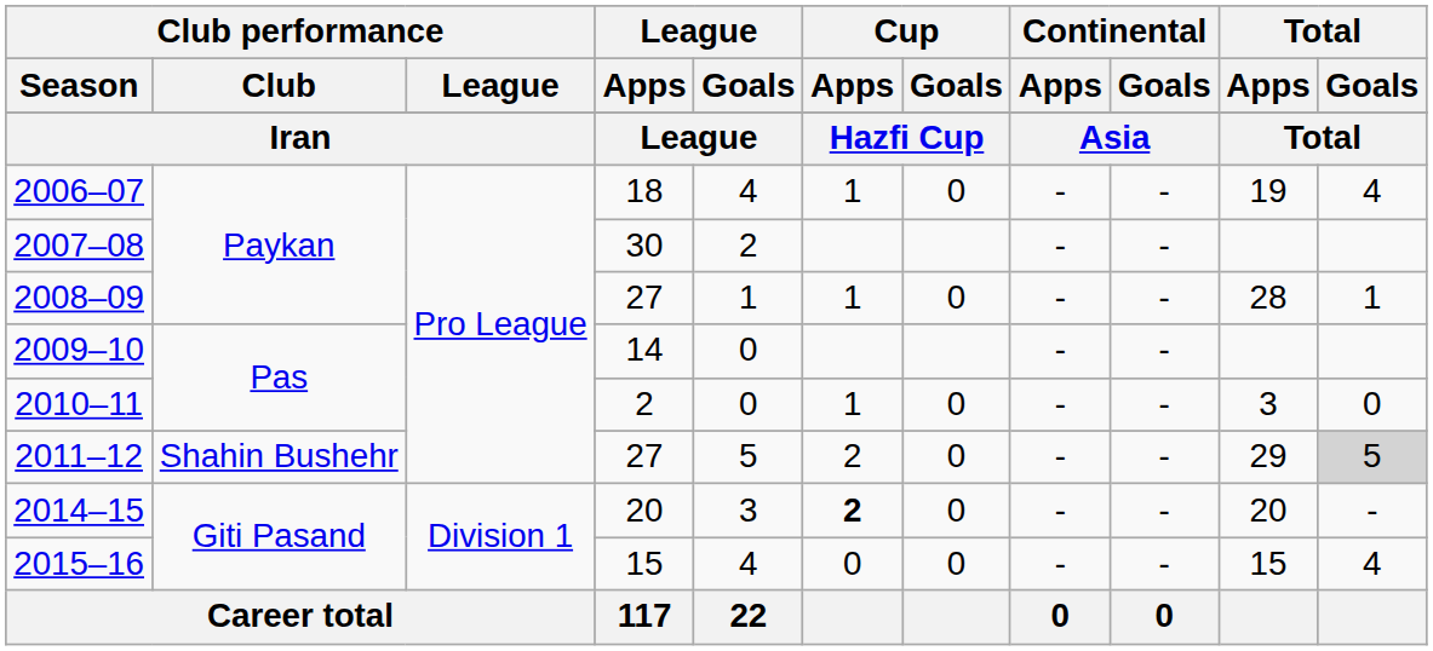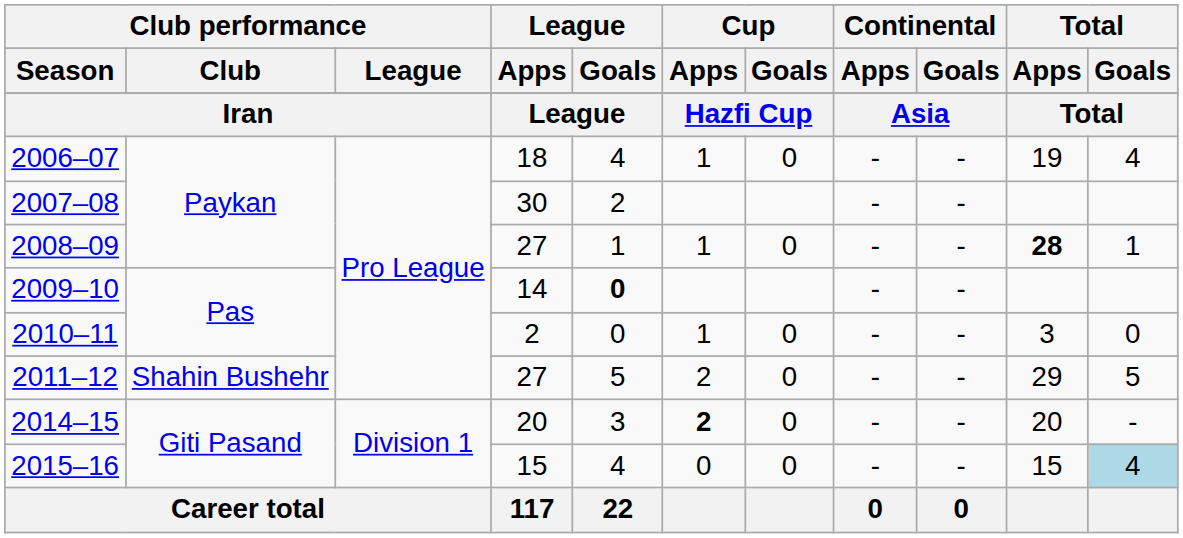2008–09 | Total / Apps: normal -> bold
2009–10 | League / Goals: normal -> bold
2011–12 | Total / Goals: lightgrey background -> no background
2015–16 | Total / Goals: no background -> lightblue background
